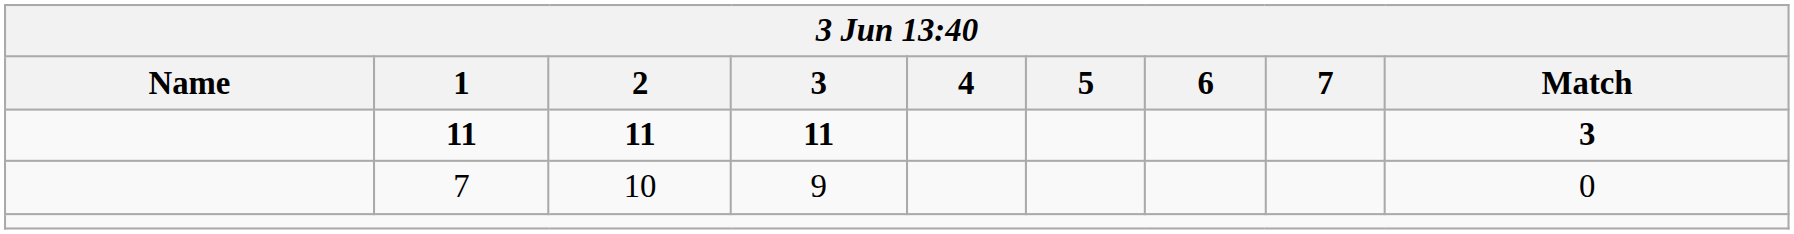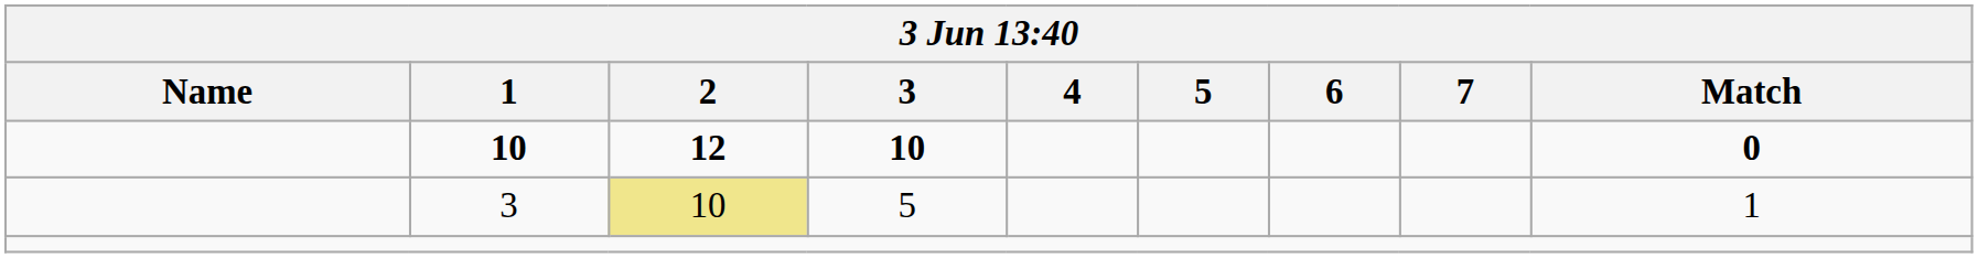row 3 | 1: 11 -> 10
row 3 | 2: 11 -> 12
row 3 | 3: 11 -> 10
row 3 | Match: 3 -> 0
row 4 | 1: 7 -> 3
row 4 | 2: no background -> khaki background
row 4 | 3: 9 -> 5
row 4 | Match: 0 -> 1
